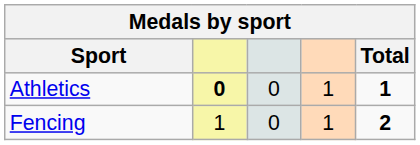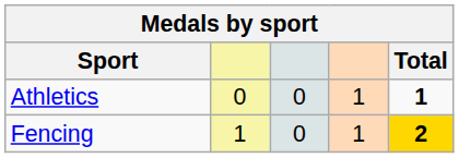Athletics | column 2: bold -> normal
Fencing | Total: no background -> gold background
